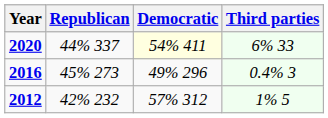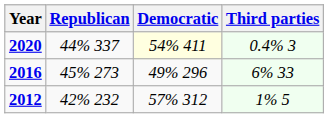2020 | Third parties: 6% 33 -> 0.4% 3
2016 | Third parties: 0.4% 3 -> 6% 33
